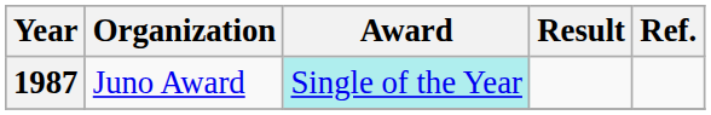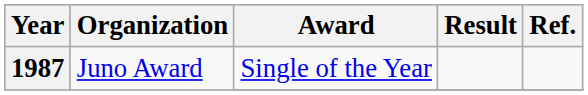Juno Award / Single of the Year | Award: paleturquoise background -> no background
